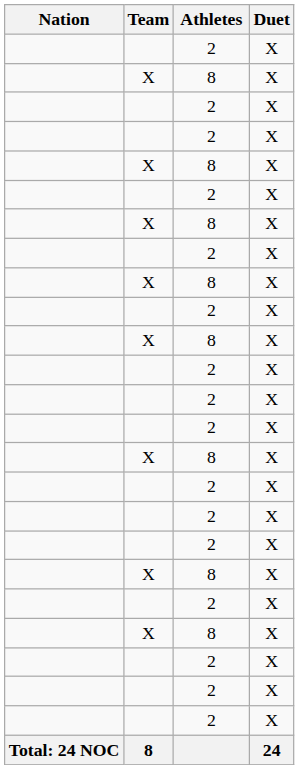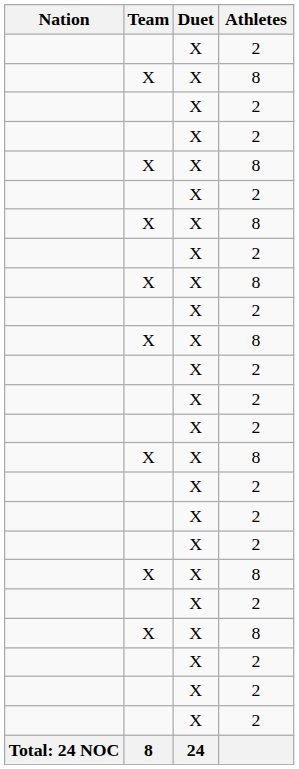columns swapped: Duet <-> Athletes
